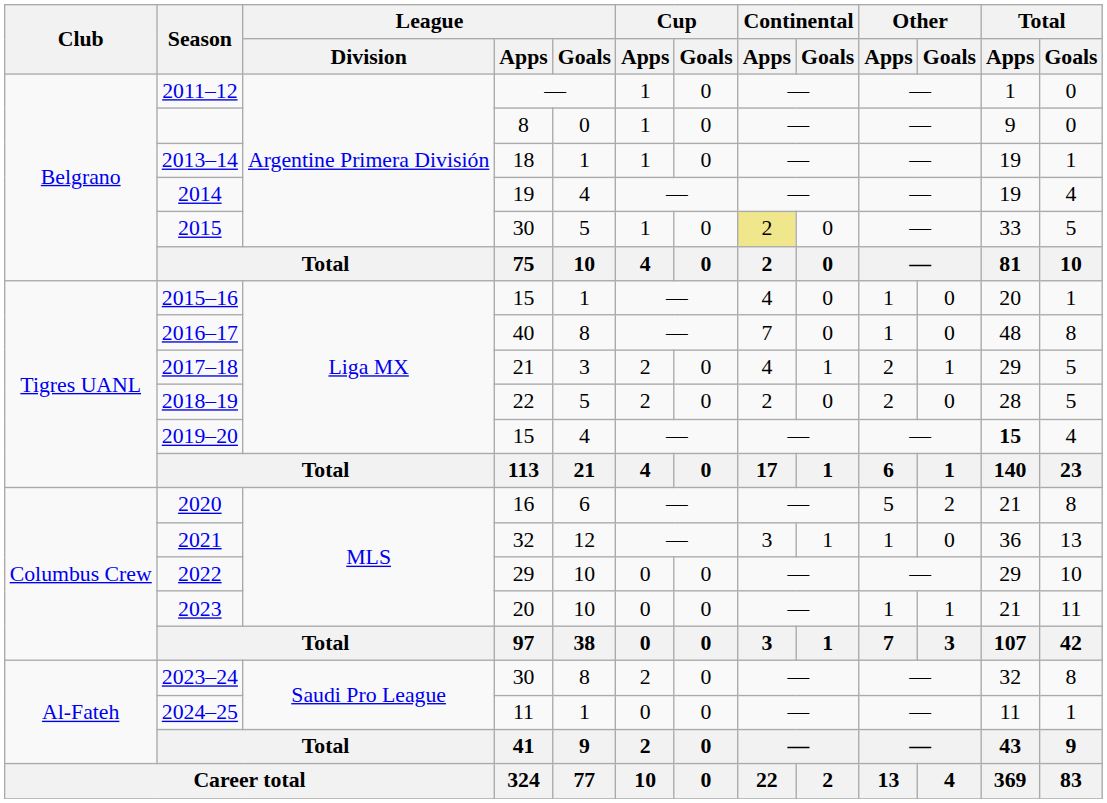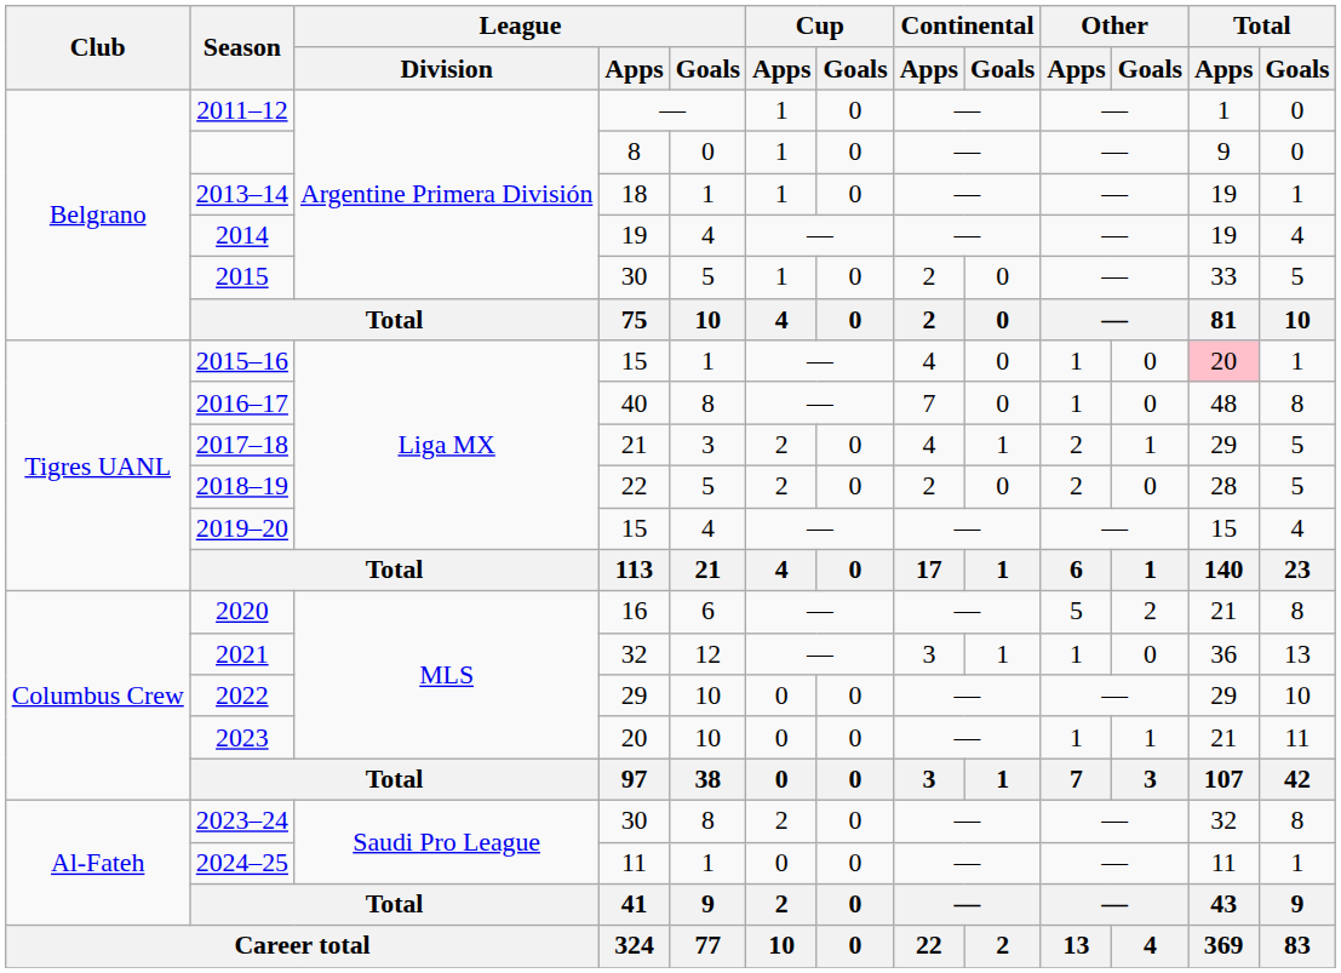2015 | Continental / Apps: khaki background -> no background
2015–16 | Total / Apps: no background -> pink background
2019–20 | Total / Apps: bold -> normal
